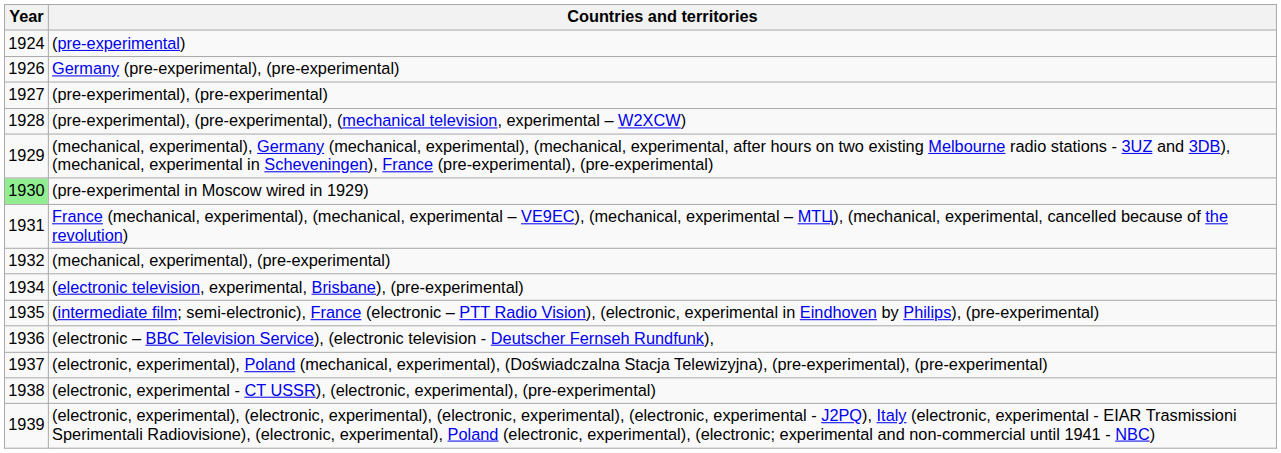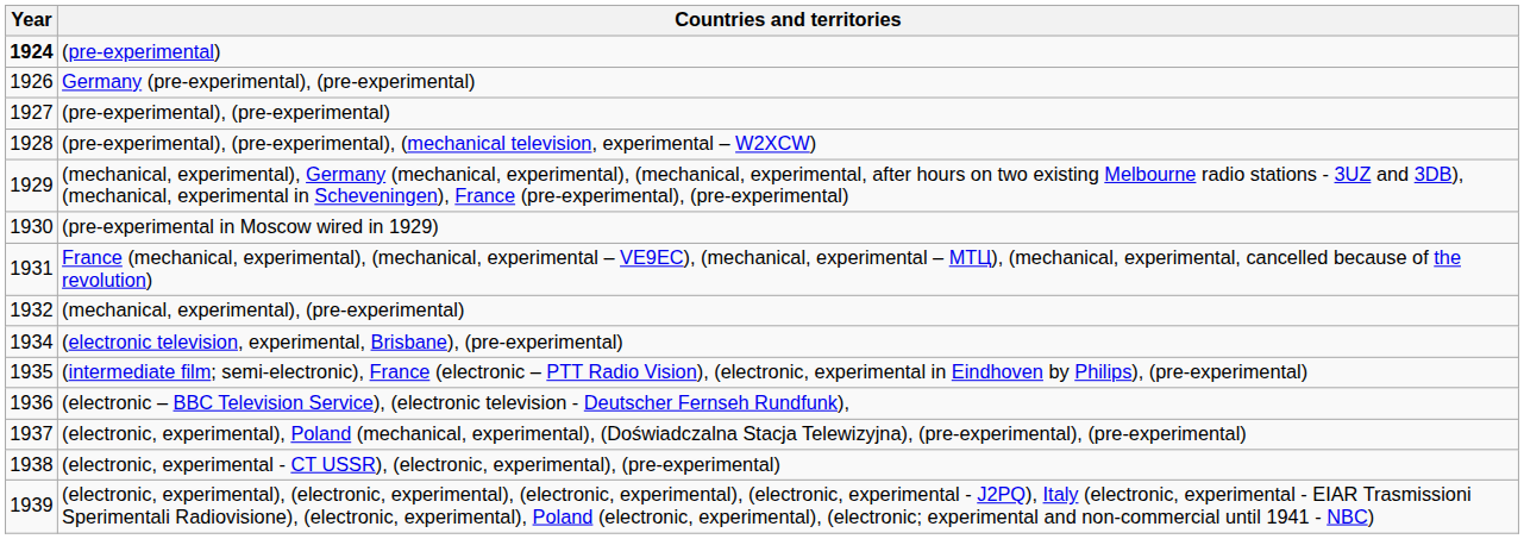(pre-experimental) | Year: normal -> bold
(pre-experimental in Moscow wired in 1929) | Year: lightgreen background -> no background
